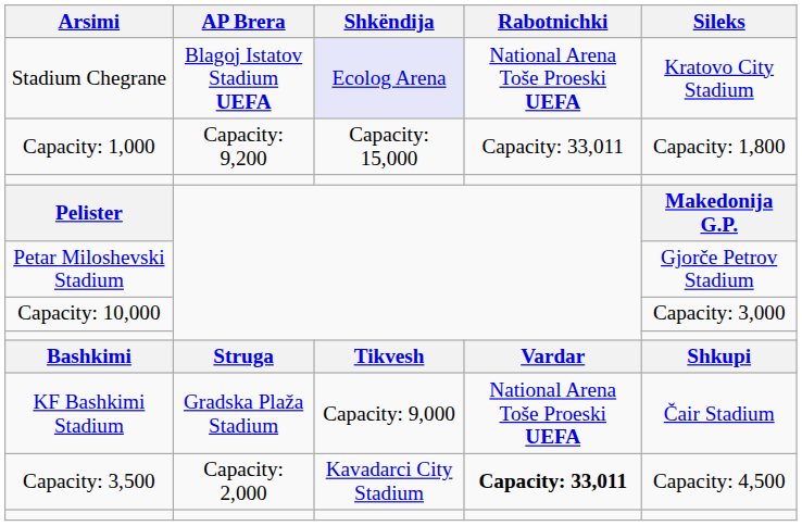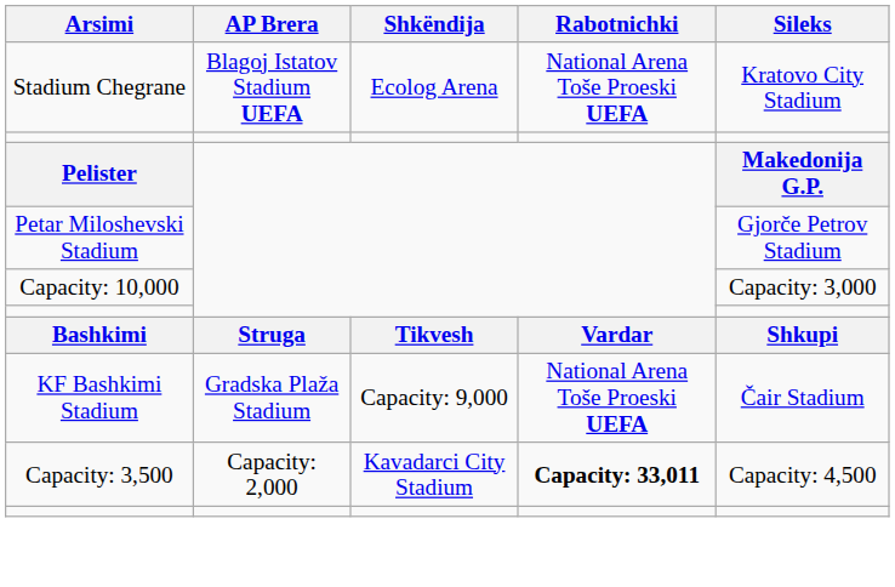Stadium Chegrane | Shkëndija: lavender background -> no background
- row: Capacity: 1,000 | Capacity: 9,200 | Capacity: 15,000 | Capacity: 33,011 | Capacity: 1,800
